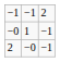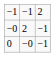row 2 | column 2: 1 -> 2
row 3 | column 1: 2 -> 0
